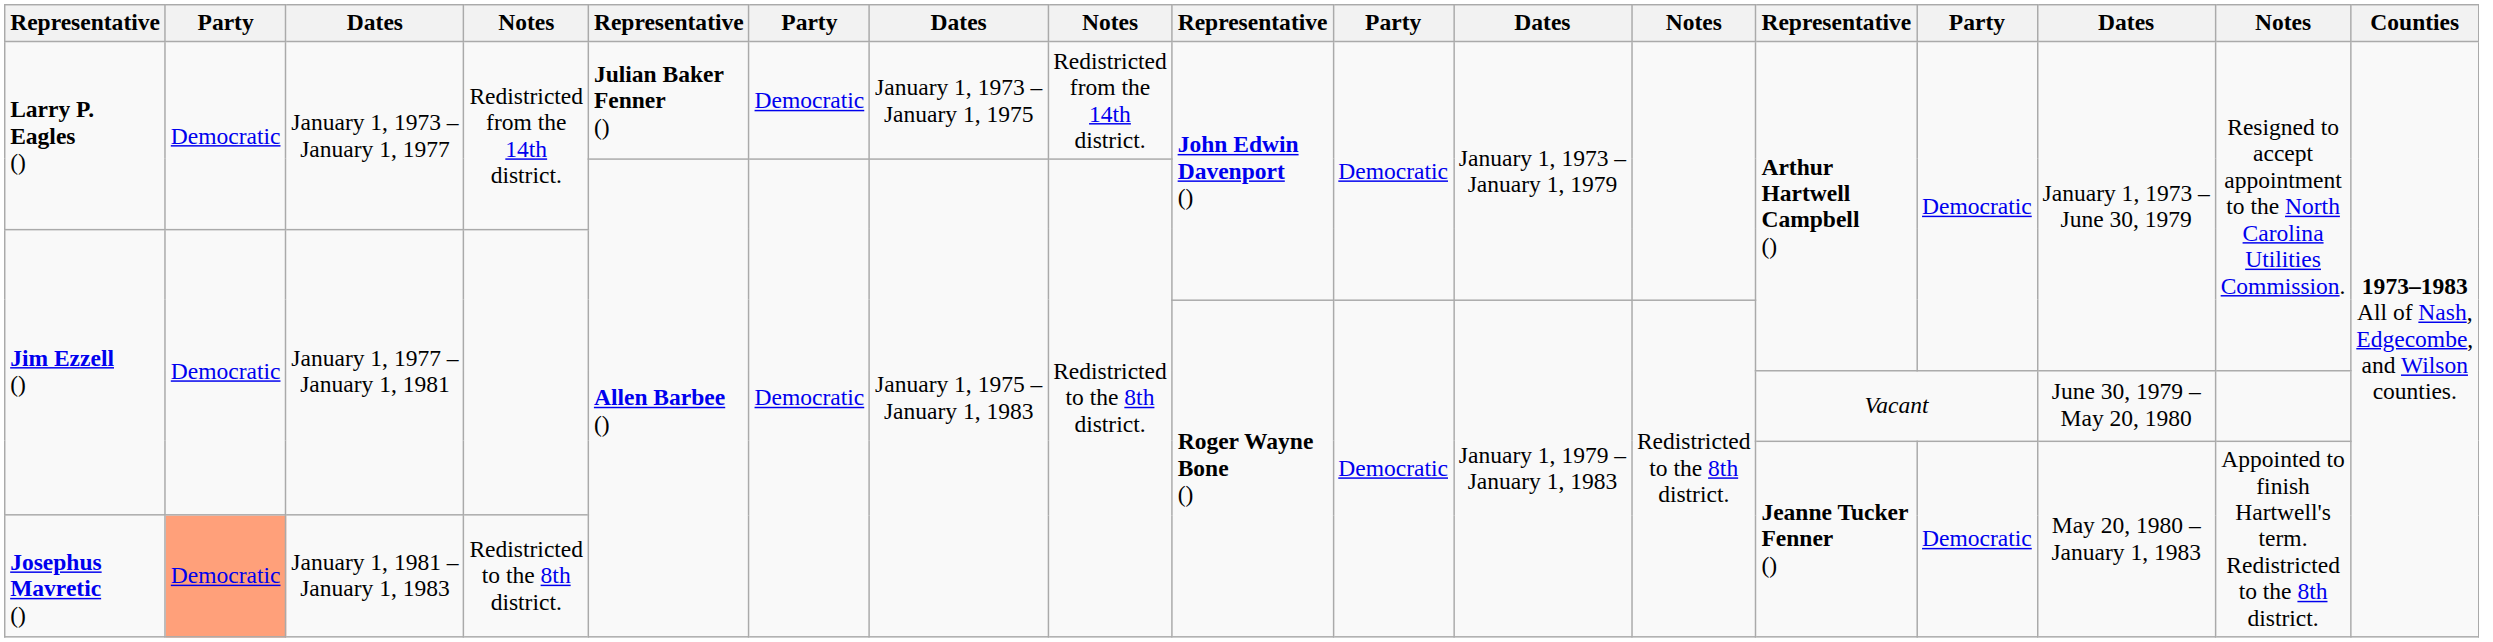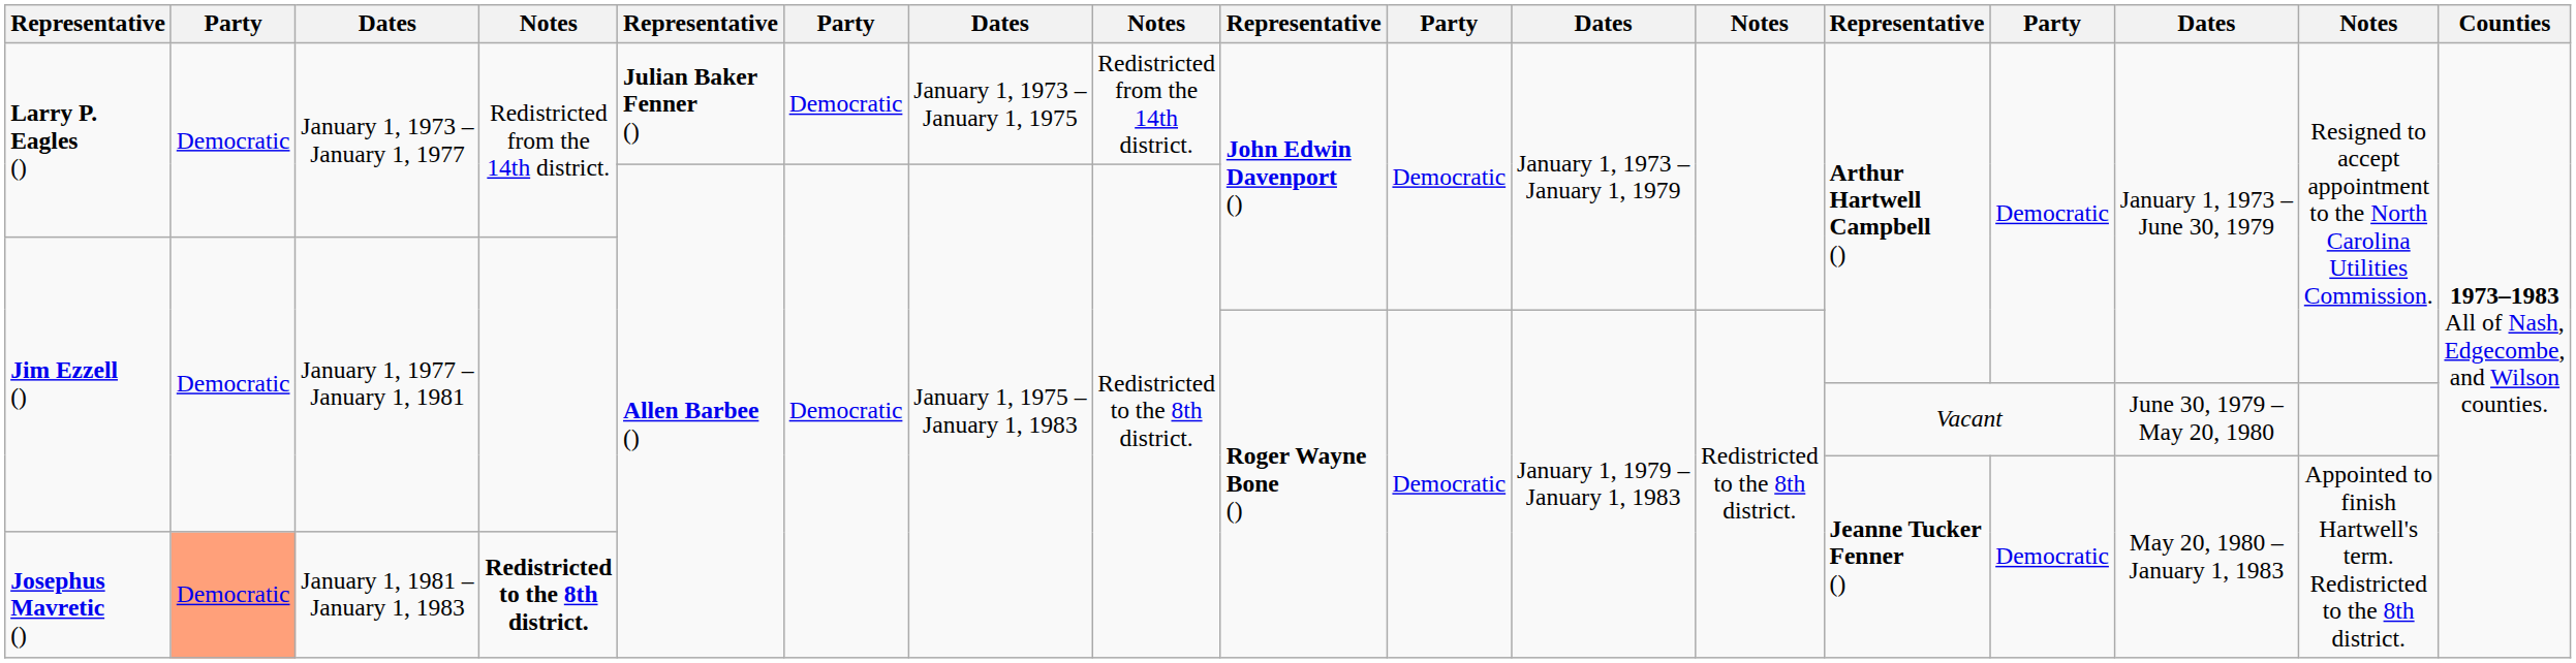Josephus Mavretic () | column 4: normal -> bold
